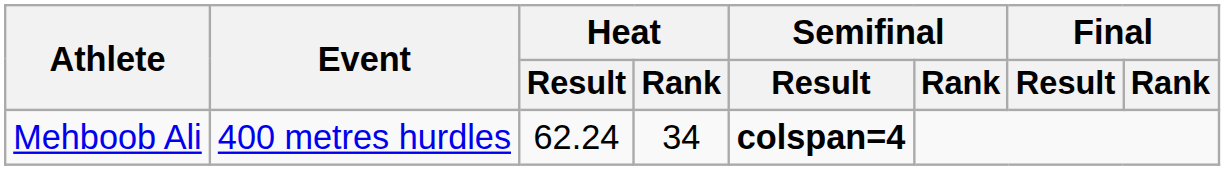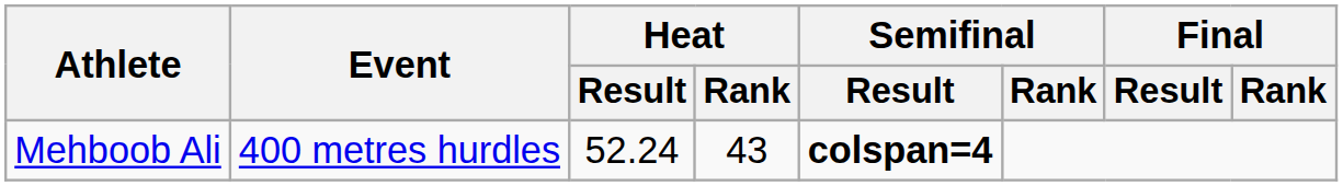Mehboob Ali | Heat / Result: 62.24 -> 52.24
Mehboob Ali | Heat / Rank: 34 -> 43
